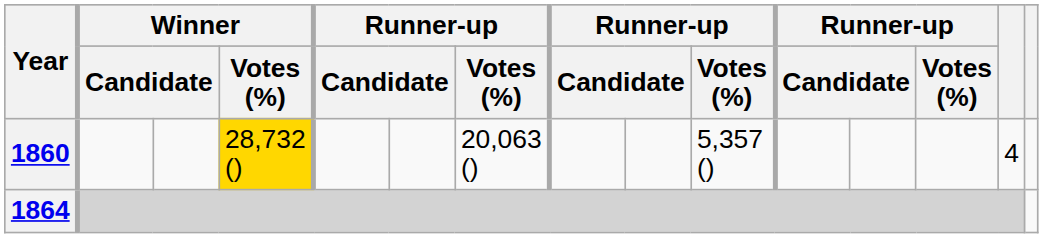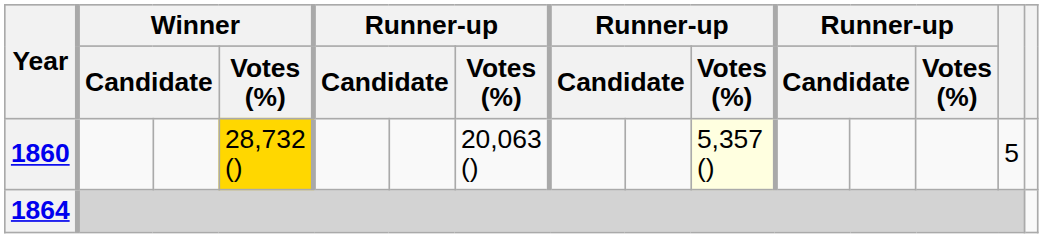1860 | column 10: no background -> lightyellow background
1860 | column 14: 4 -> 5
